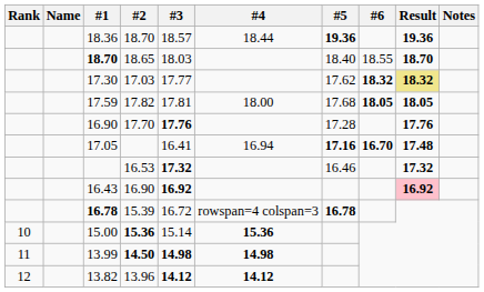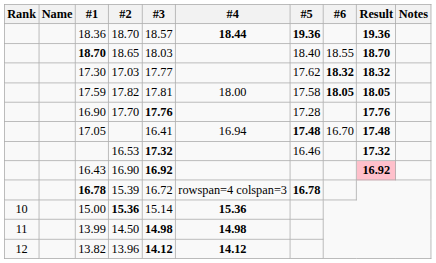18.36 | #4: normal -> bold
17.30 | Result: khaki background -> no background
17.59 | #5: 17.68 -> 17.58
17.05 | #5: 17.16 -> 17.48
17.05 | #6: bold -> normal
13.99 | #2: bold -> normal
